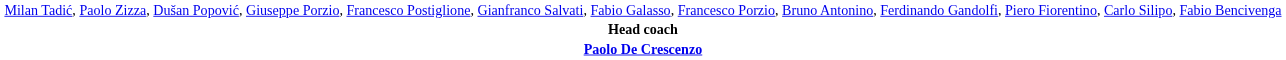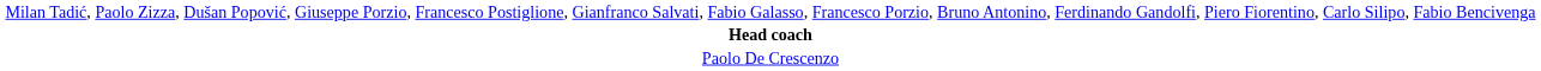row 3 | column 1: bold -> normal
